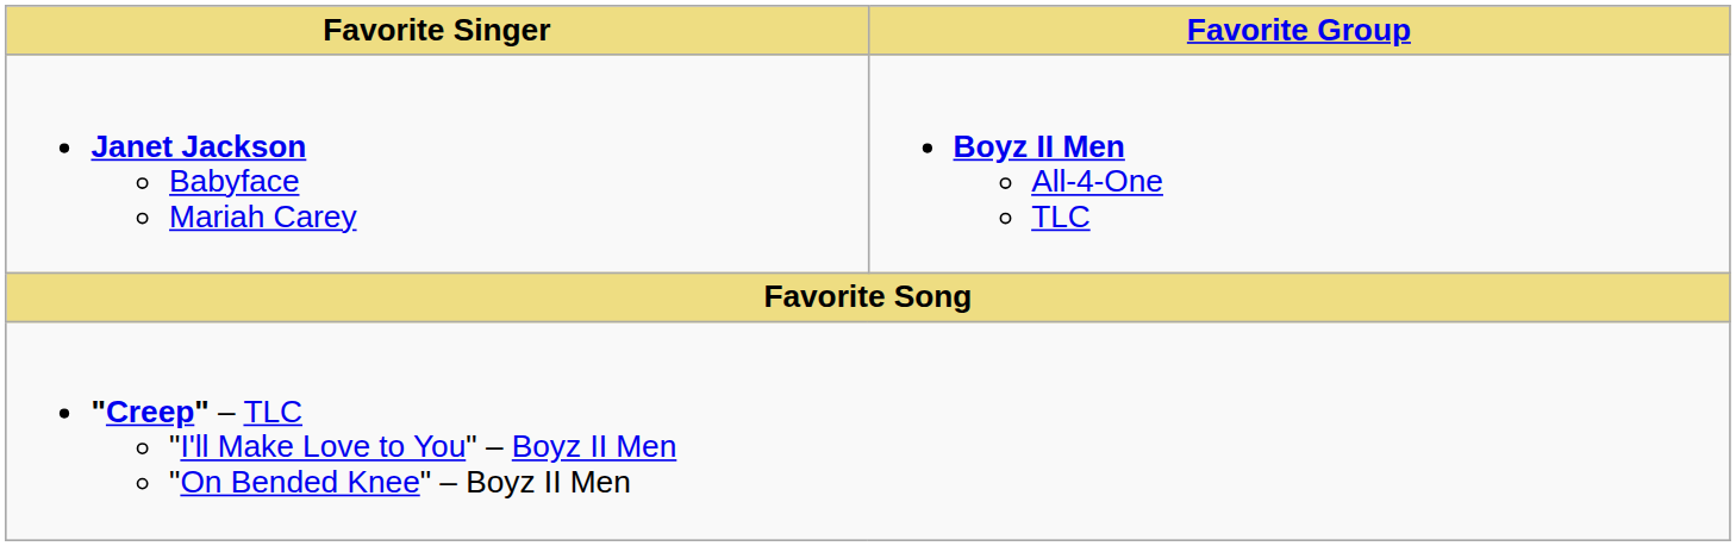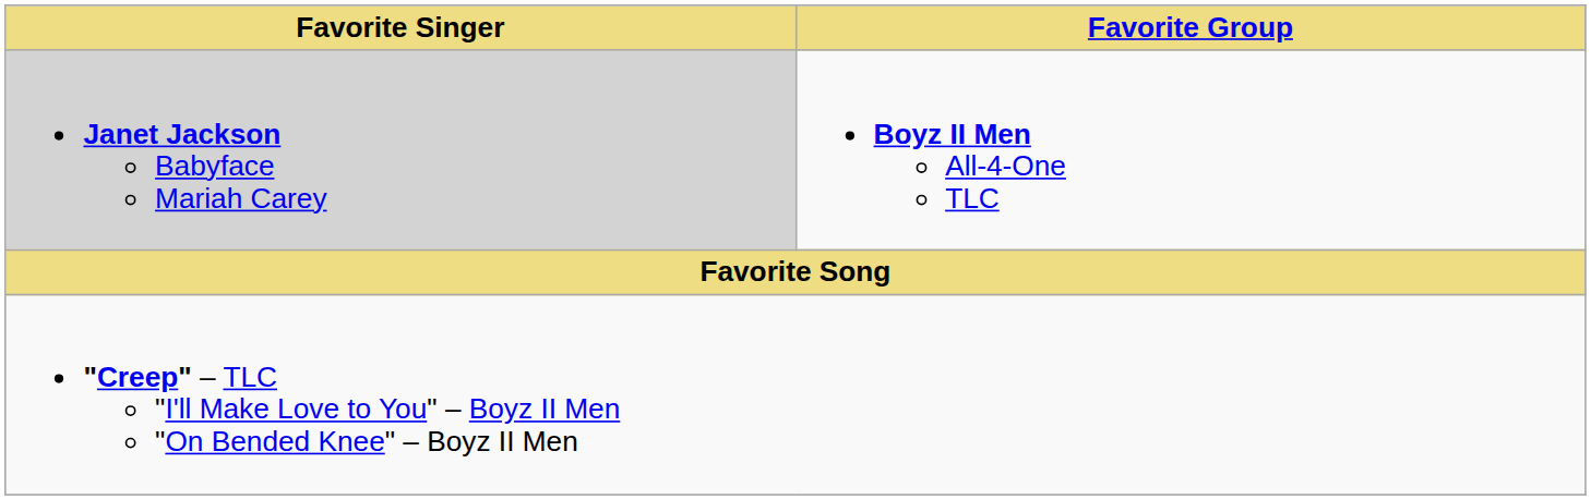row 2 | Favorite Singer: no background -> lightgrey background
